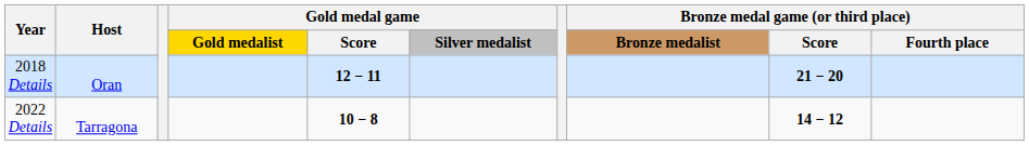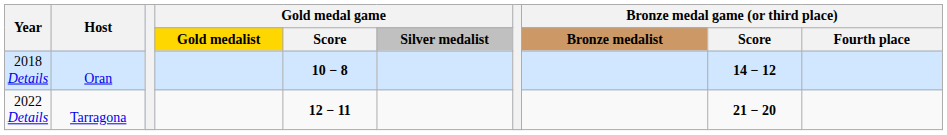2018 Details | Gold medal game / Score: 12 − 11 -> 10 − 8
2018 Details | Bronze medal game (or third place) / Score: 21 − 20 -> 14 − 12
2022 Details | Gold medal game / Score: 10 − 8 -> 12 − 11
2022 Details | Bronze medal game (or third place) / Score: 14 − 12 -> 21 − 20
